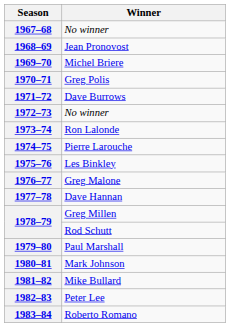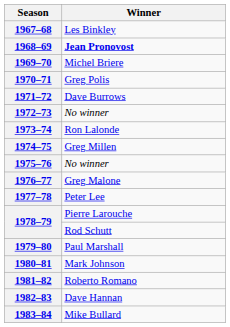row 2 | Winner: No winner -> Les Binkley
row 3 | Winner: normal -> bold
row 9 | Winner: Pierre Larouche -> Greg Millen
row 10 | Winner: Les Binkley -> No winner
row 12 | Winner: Dave Hannan -> Peter Lee
row 13 | Winner: Greg Millen -> Pierre Larouche
row 17 | Winner: Mike Bullard -> Roberto Romano
row 18 | Winner: Peter Lee -> Dave Hannan
row 19 | Winner: Roberto Romano -> Mike Bullard
